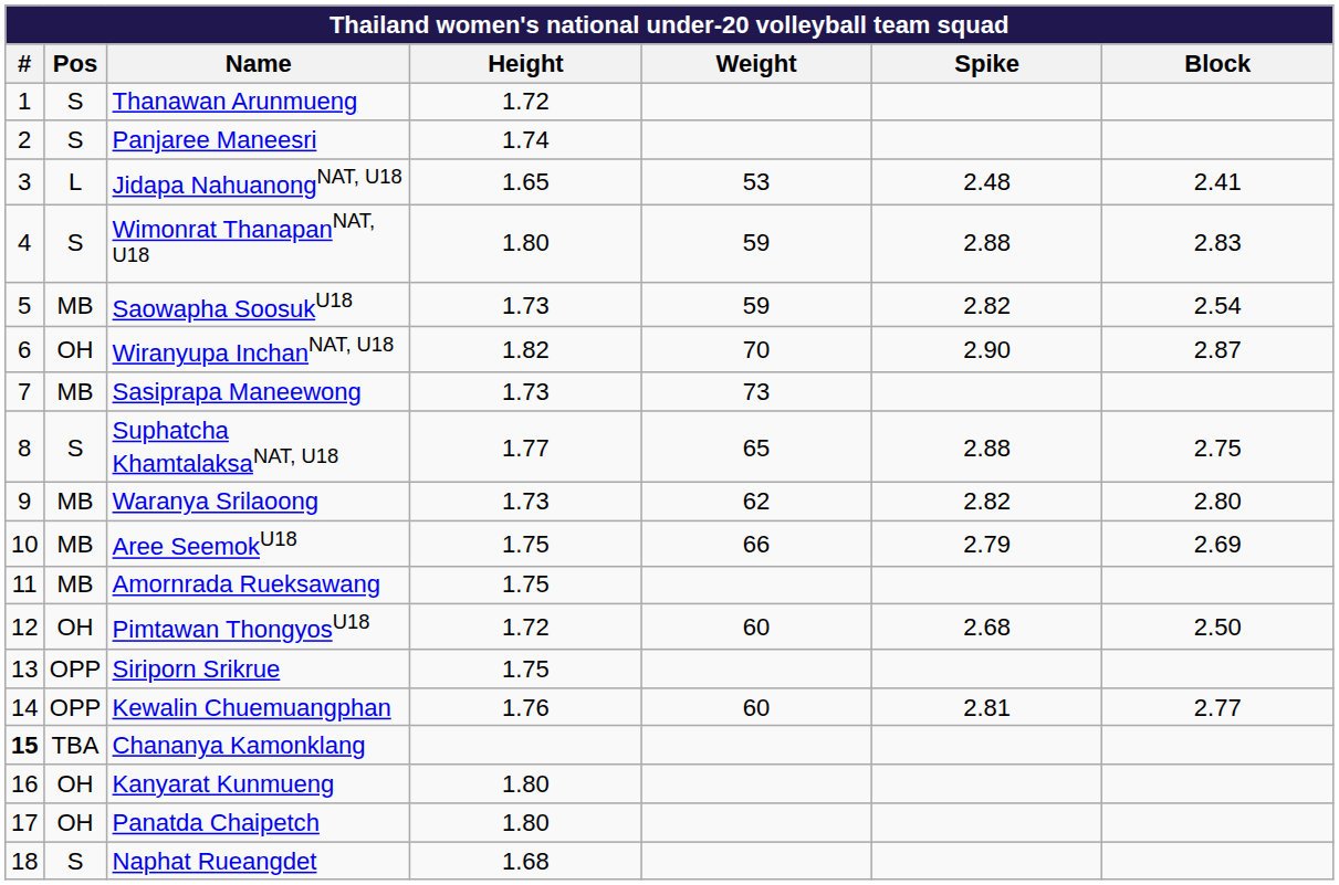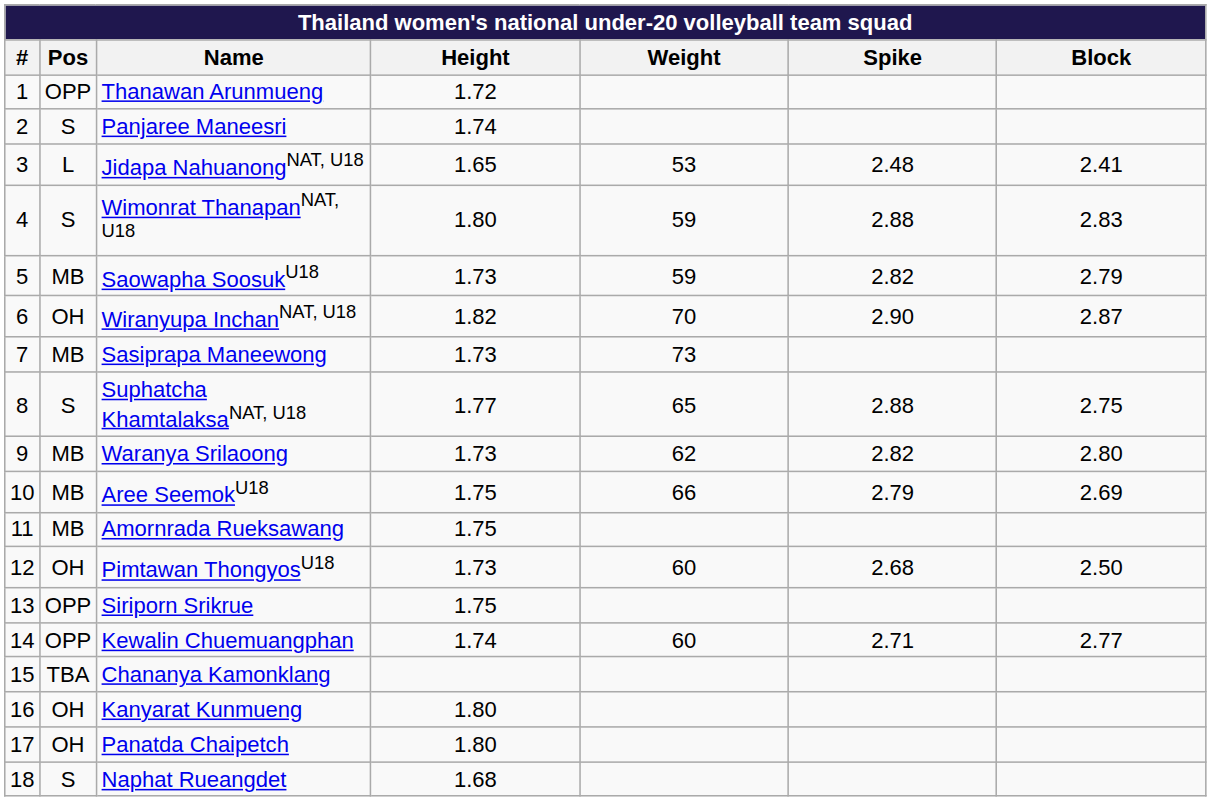Thanawan Arunmueng | Pos: S -> OPP
Saowapha SoosukU18 | Block: 2.54 -> 2.79
Pimtawan ThongyosU18 | Height: 1.72 -> 1.73
Kewalin Chuemuangphan | Height: 1.76 -> 1.74
Kewalin Chuemuangphan | Spike: 2.81 -> 2.71
Chananya Kamonklang | #: bold -> normal
